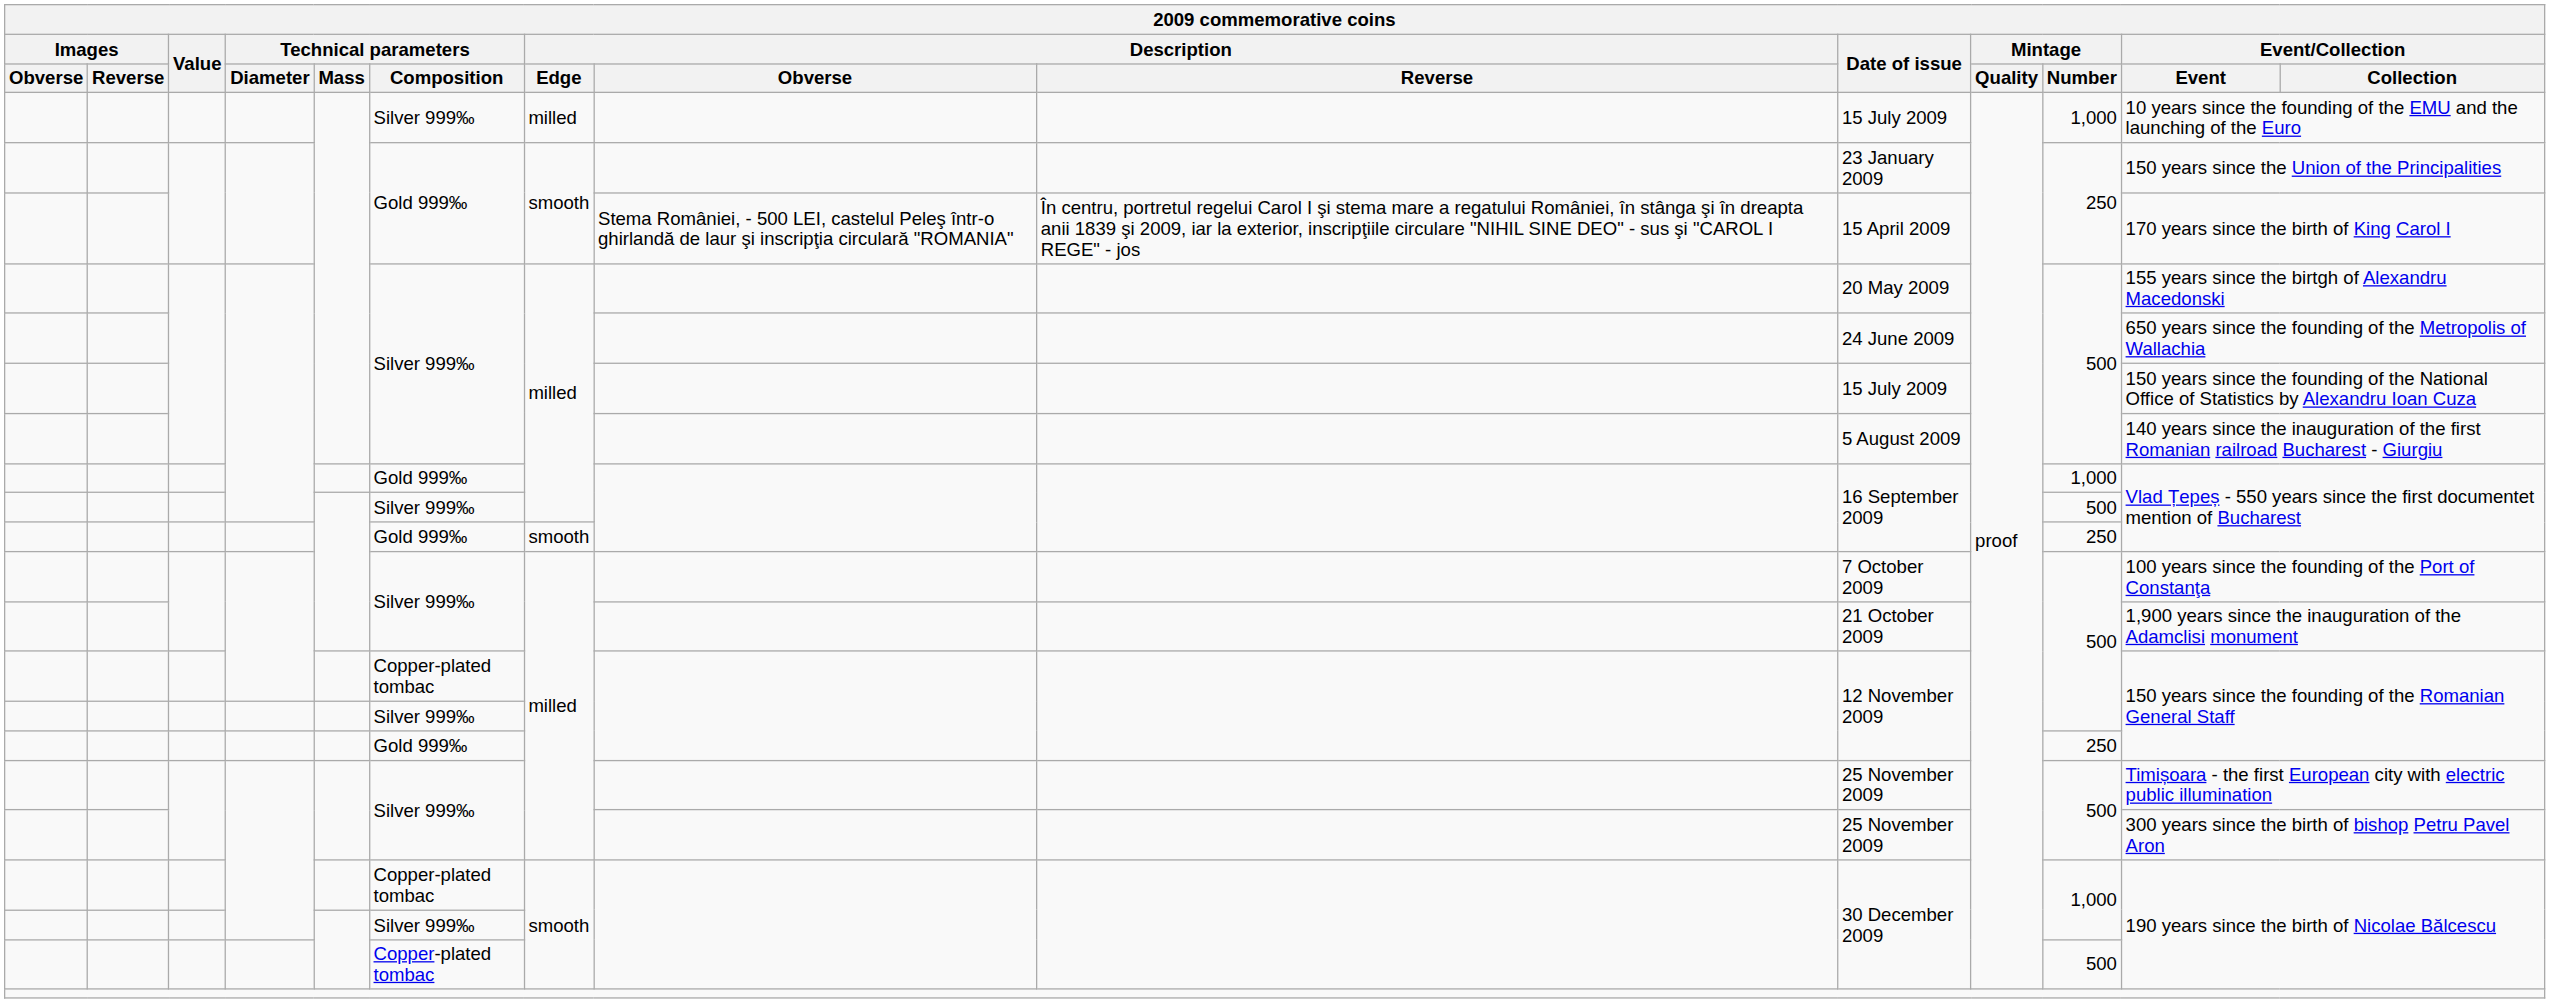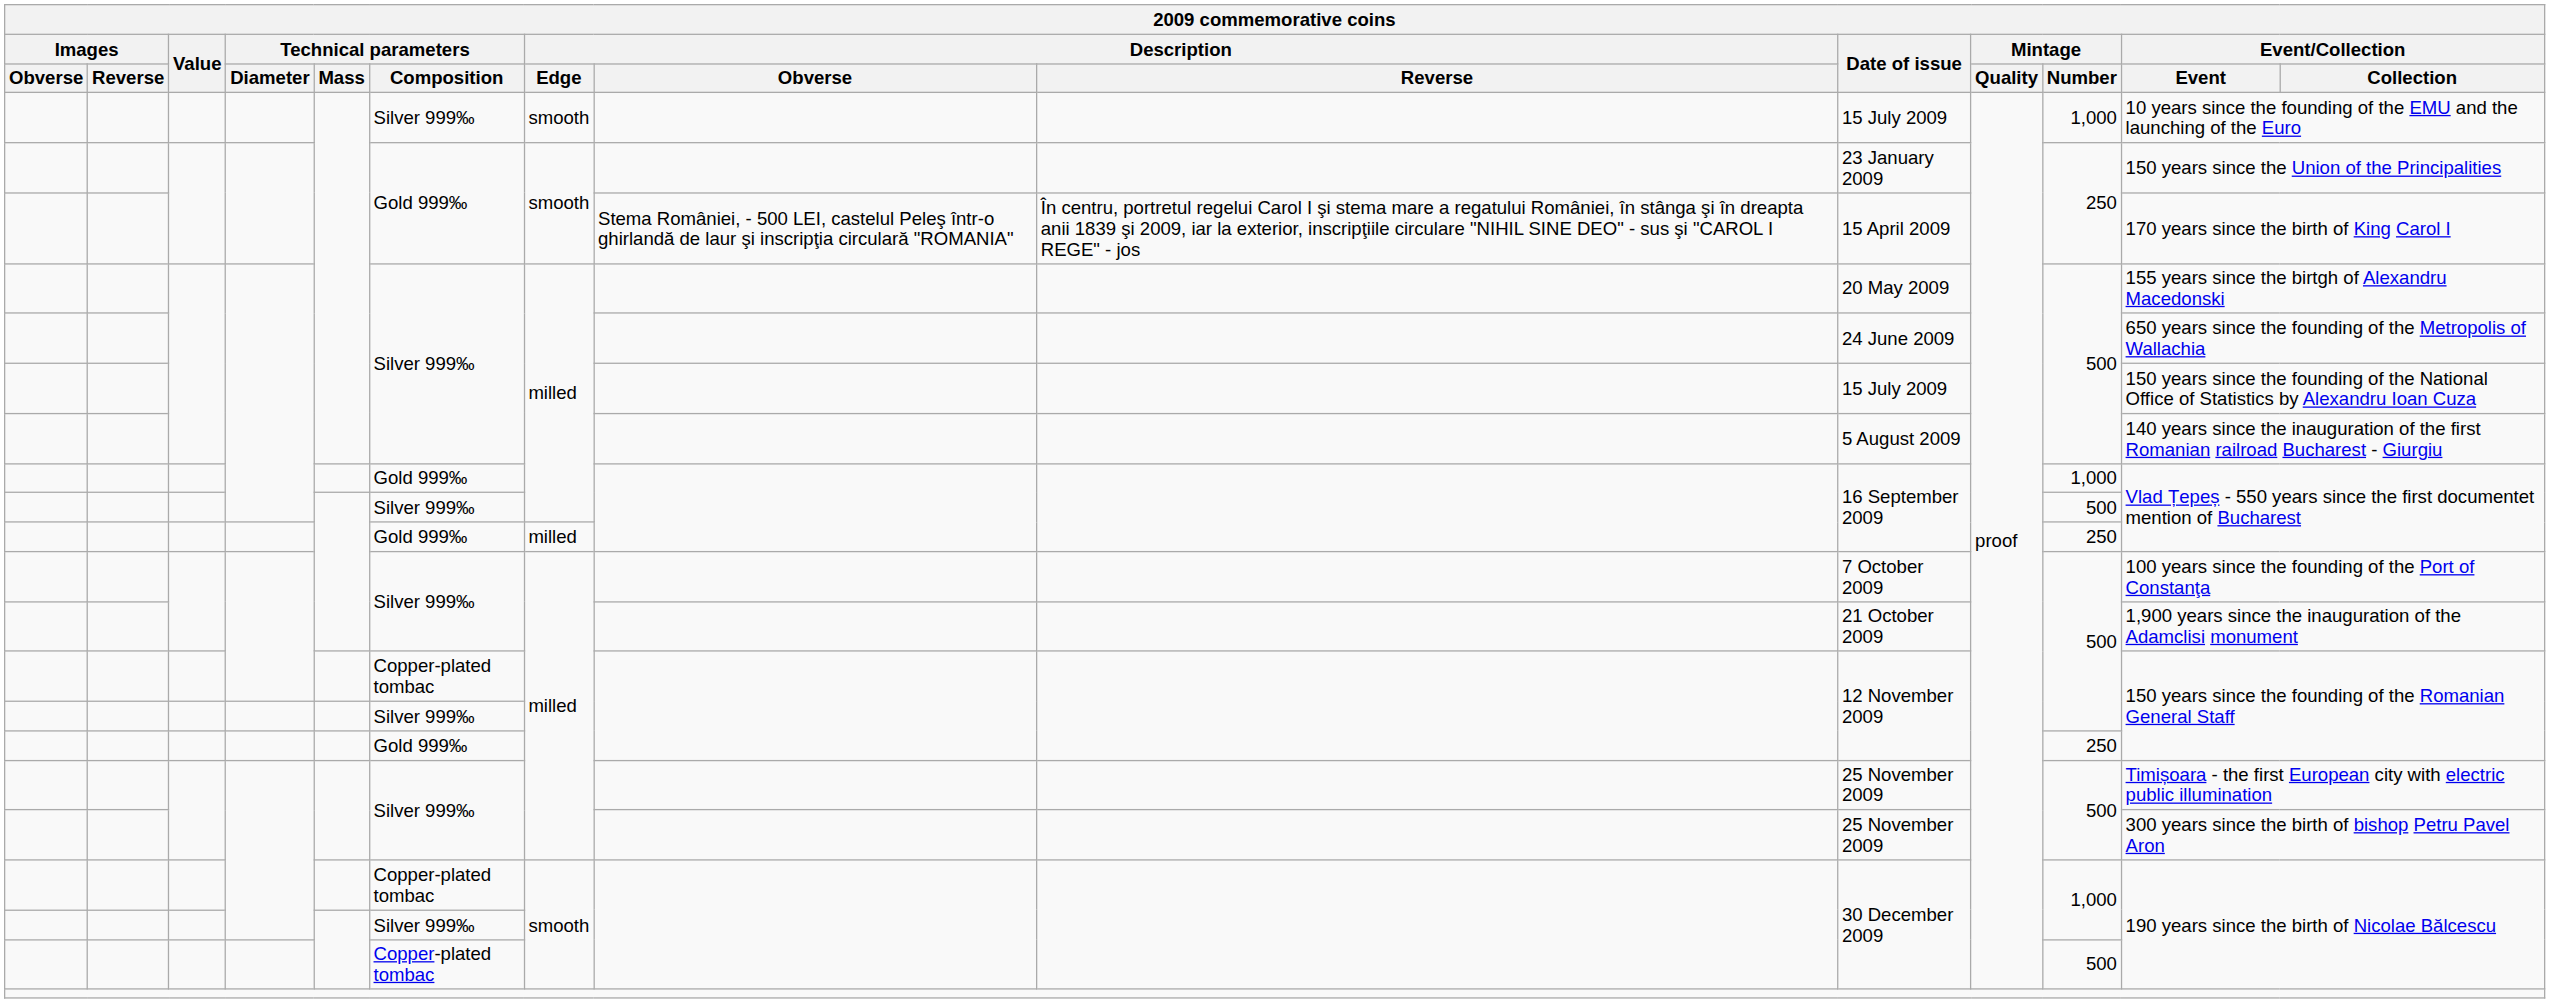row 4 | Description / Edge: milled -> smooth
row 13 | Description / Edge: smooth -> milled
